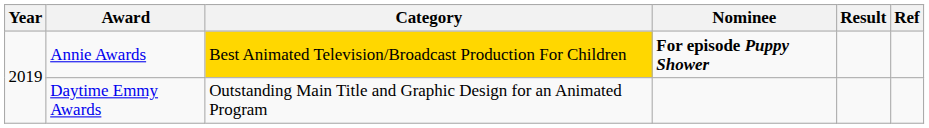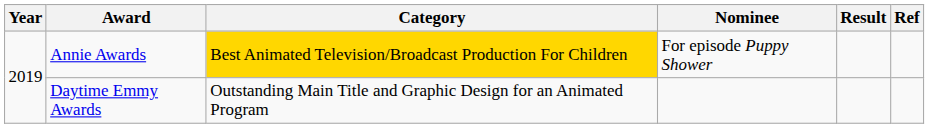Annie Awards | Nominee: bold -> normal
